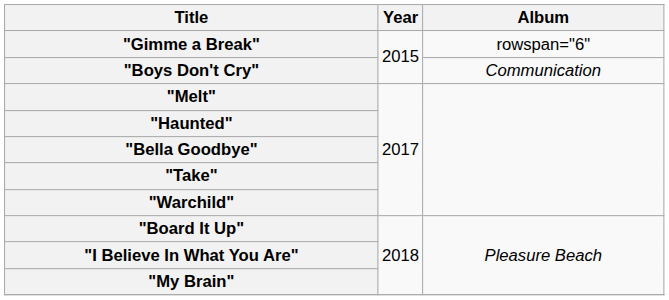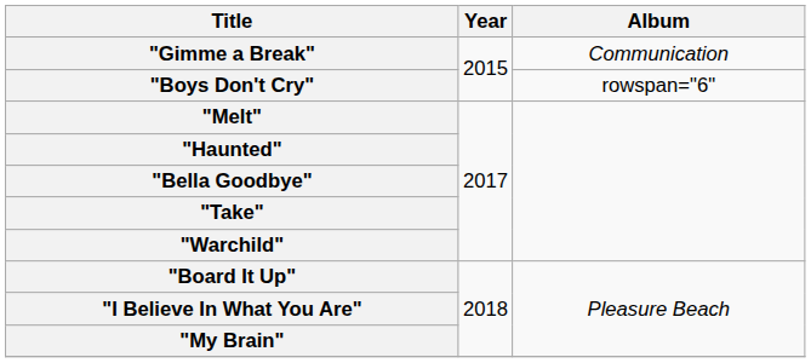"Gimme a Break" | Album: rowspan="6" -> Communication
"Boys Don't Cry" | Album: Communication -> rowspan="6"
